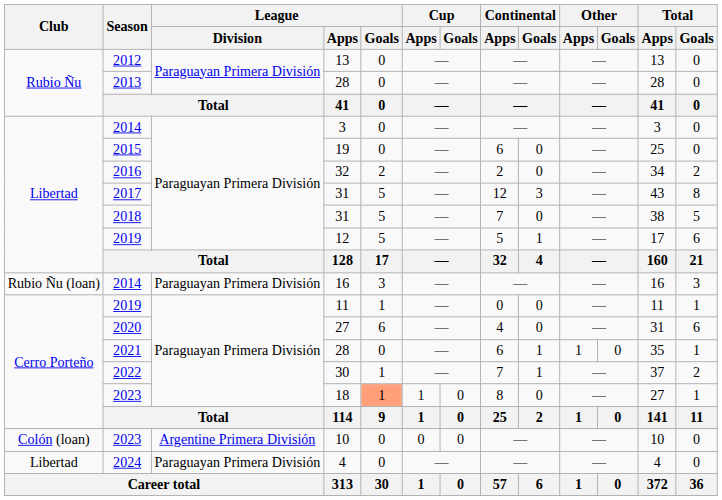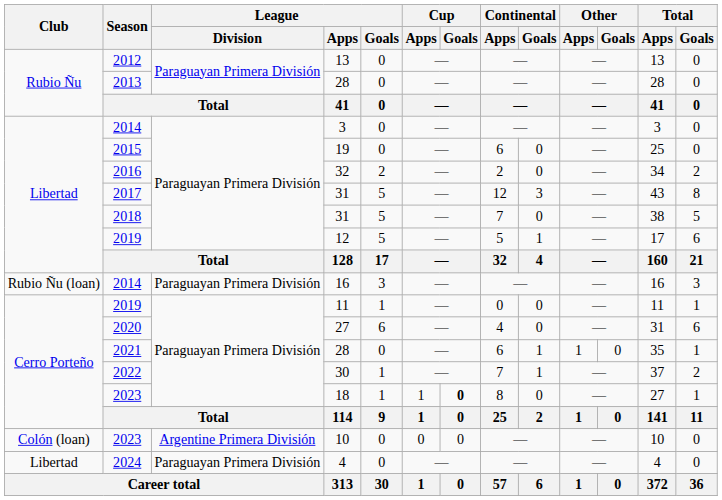18 | League / Goals: lightsalmon background -> no background
18 | Cup / Goals: normal -> bold
